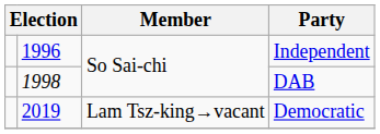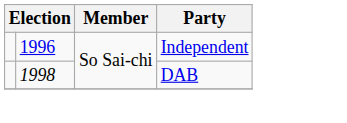- row: 2019 | Lam Tsz-king→vacant | Democratic
